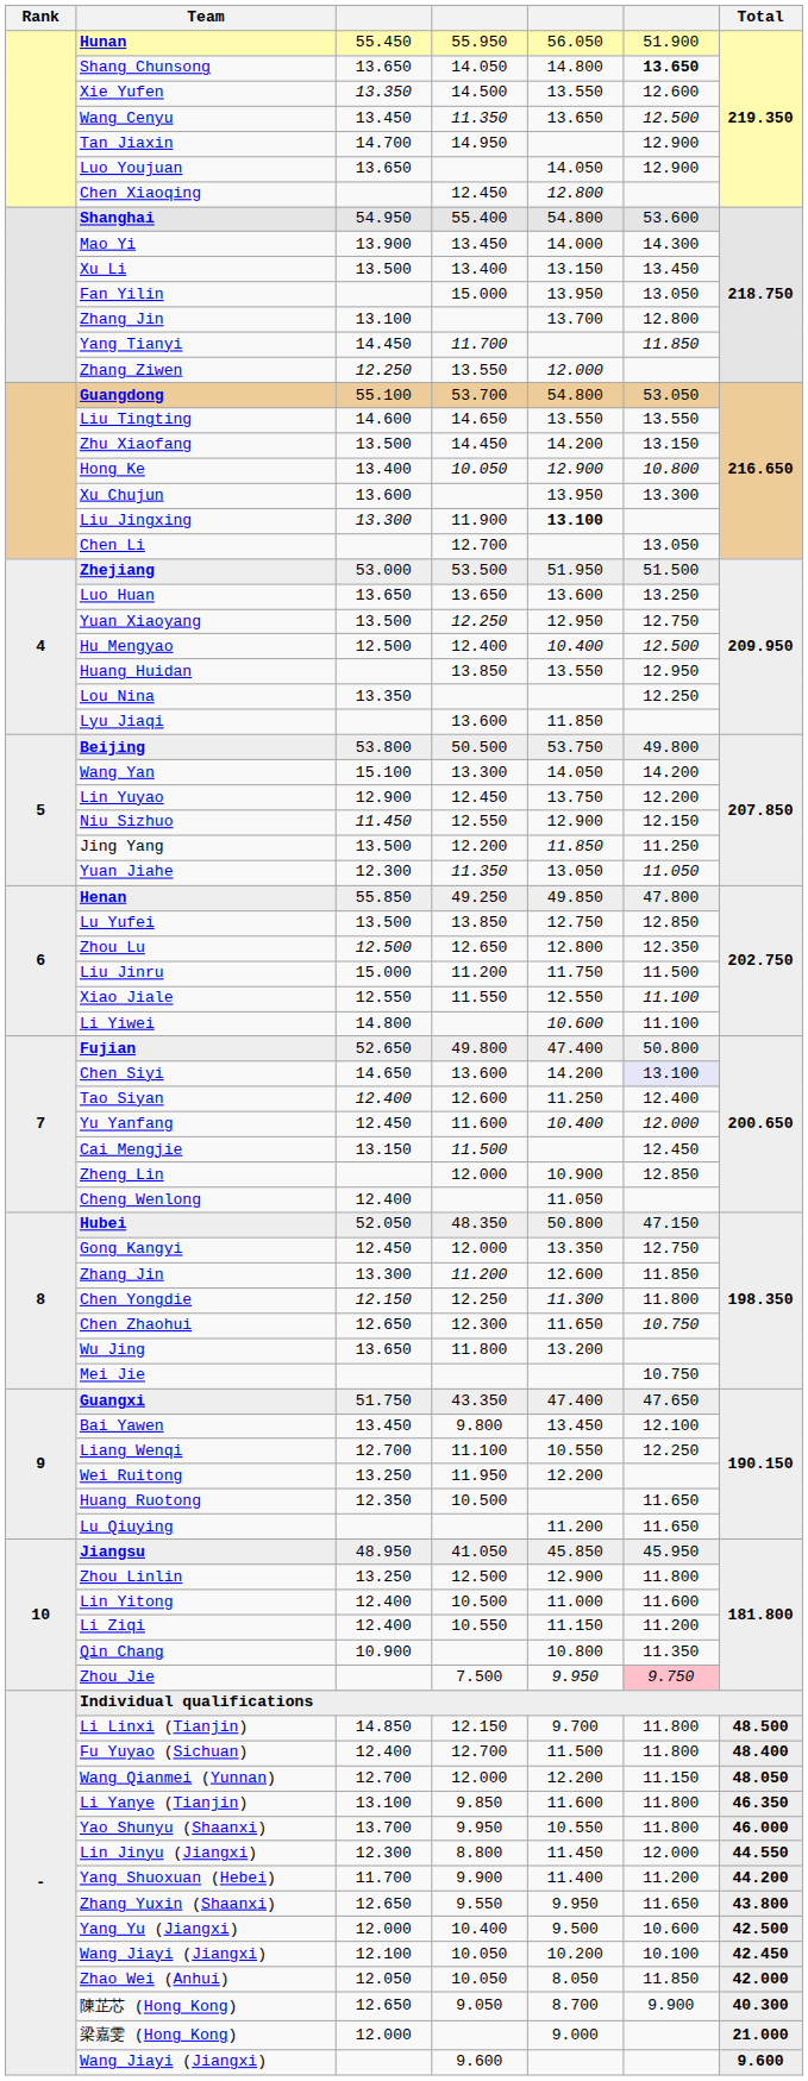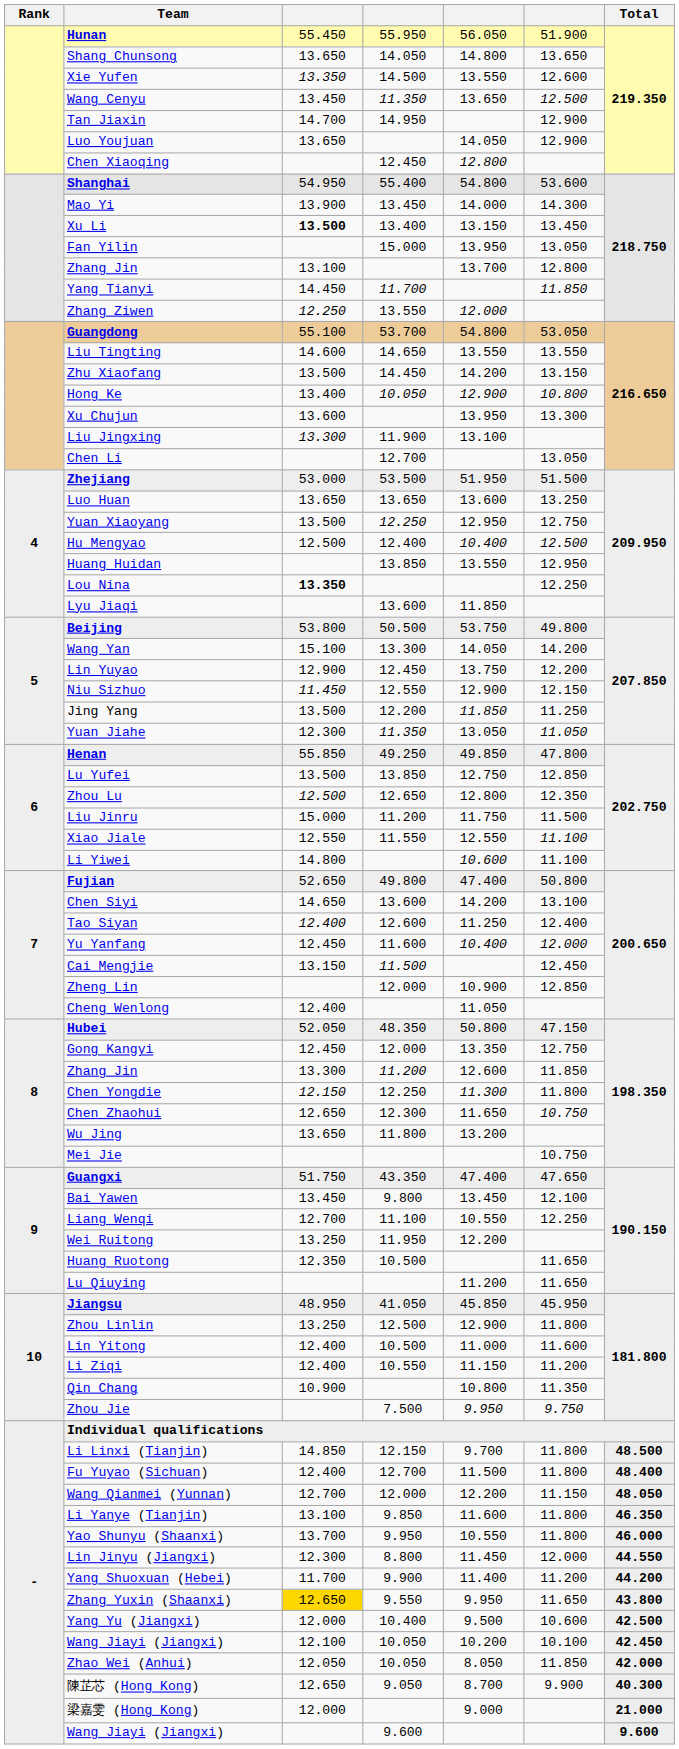Shang Chunsong | column 6: bold -> normal
Xu Li | column 3: normal -> bold
Liu Jingxing | column 5: bold -> normal
Lou Nina | column 3: normal -> bold
Chen Siyi | column 6: lavender background -> no background
Zhou Jie | column 6: pink background -> no background
Zhang Yuxin (Shaanxi) | column 3: no background -> gold background
